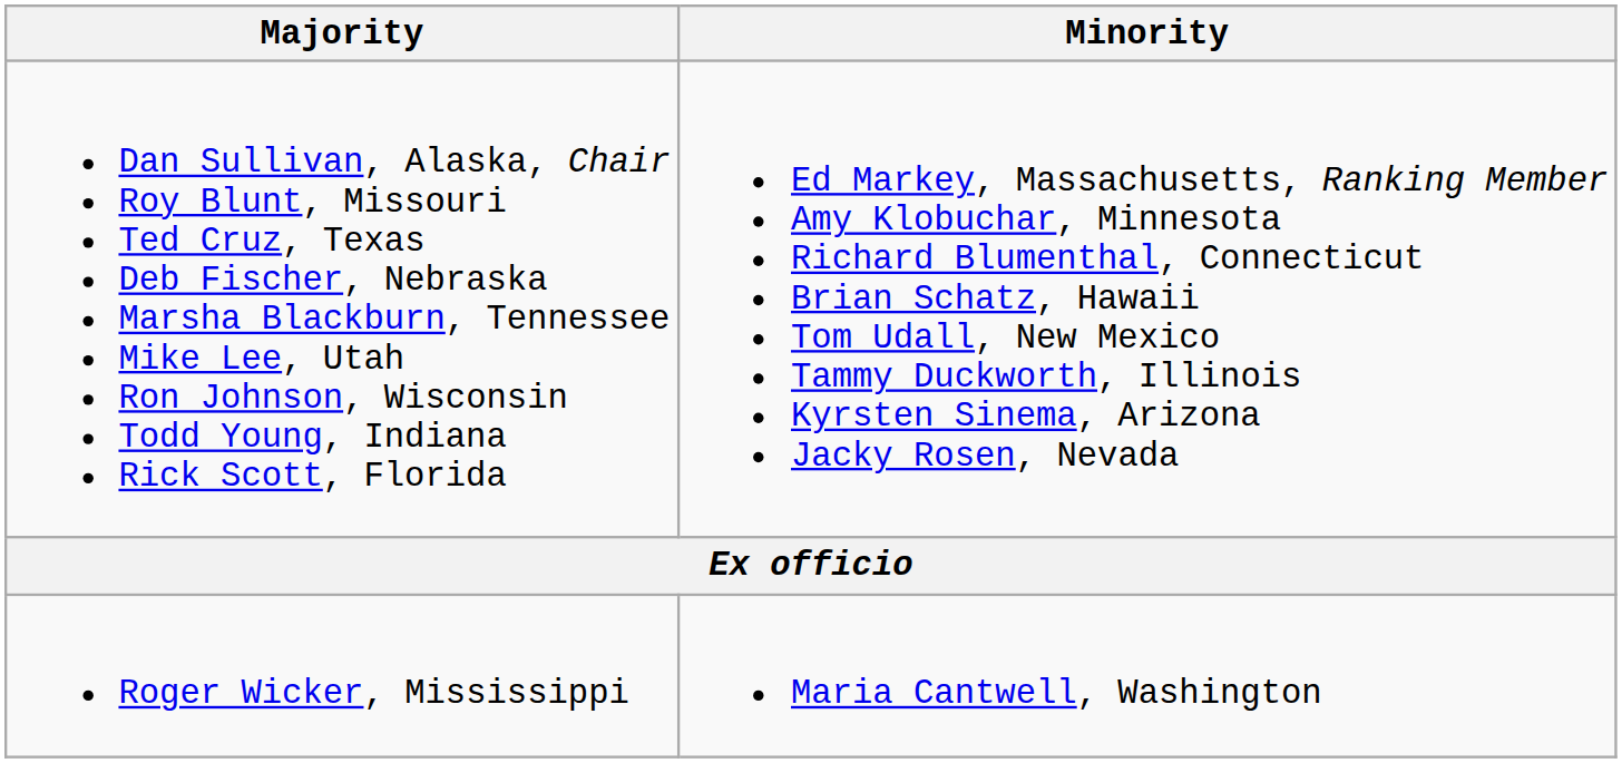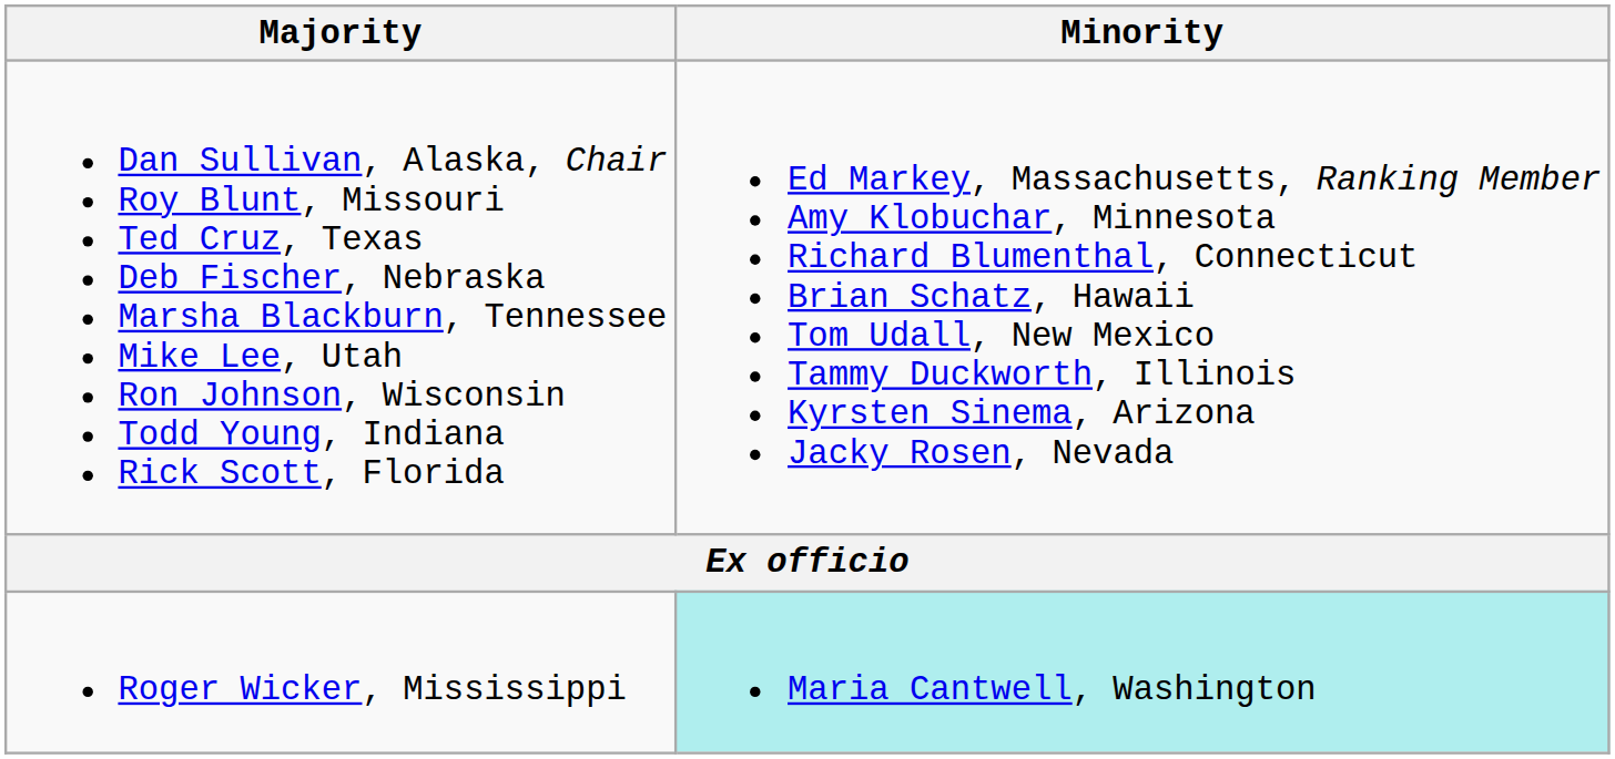Roger Wicker, Mississippi | Minority: no background -> paleturquoise background
